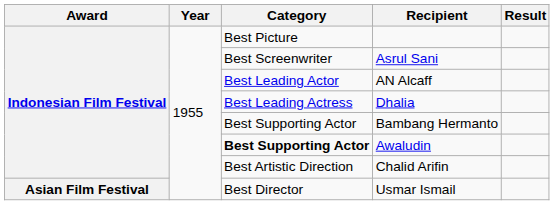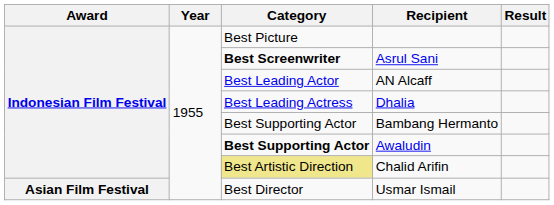Asrul Sani | Category: normal -> bold
Chalid Arifin | Category: no background -> khaki background
